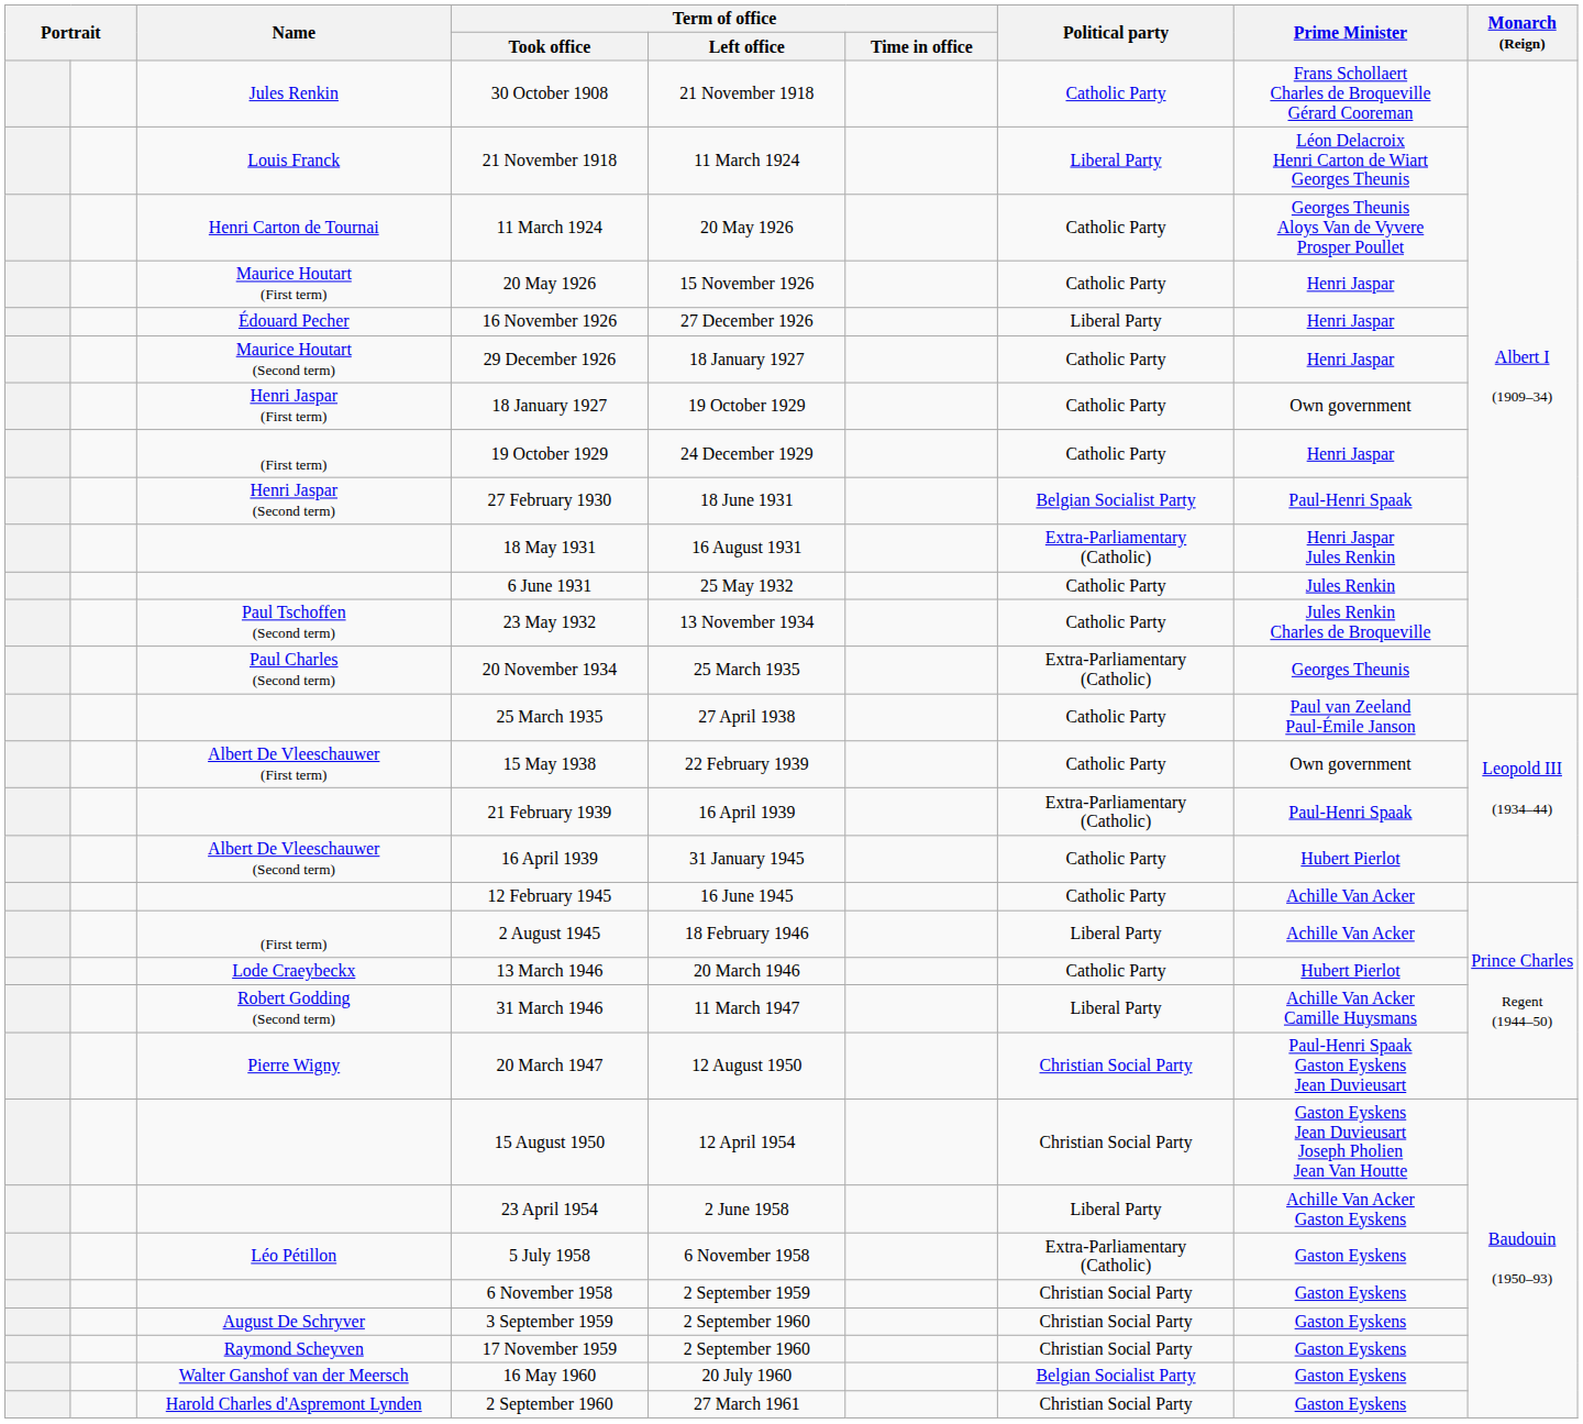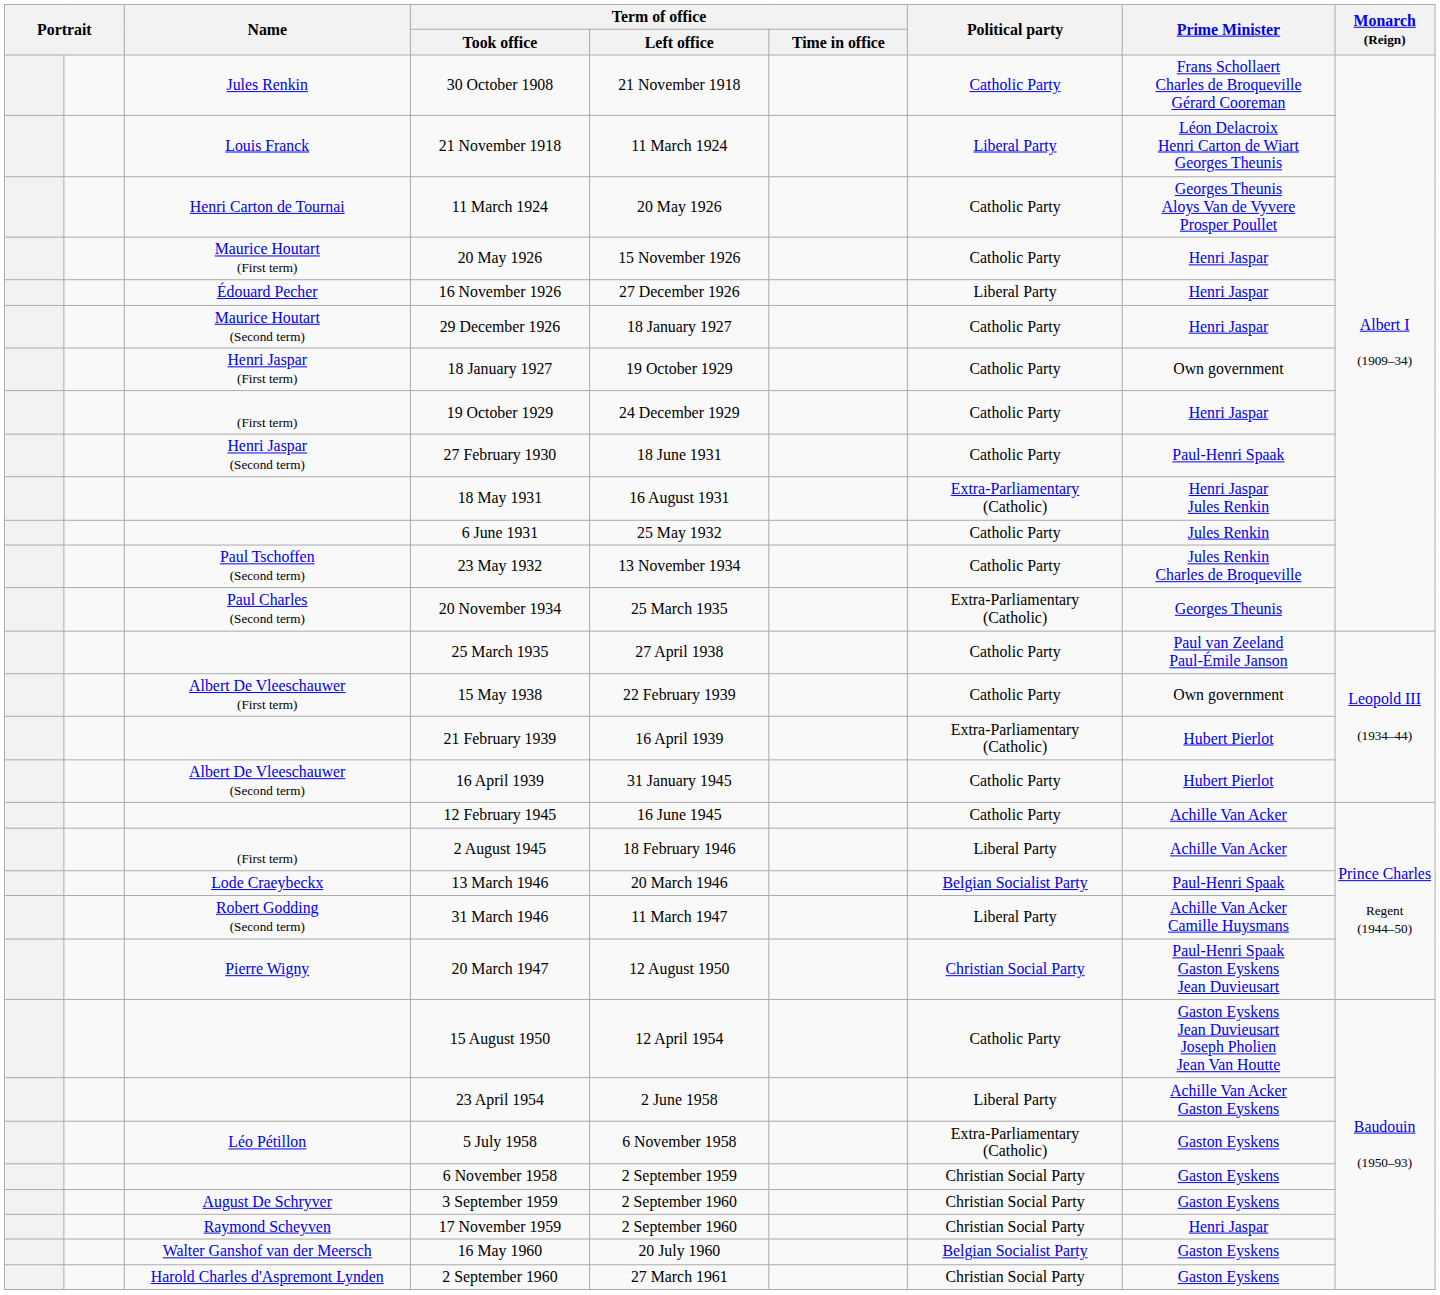27 February 1930 | Political party: Belgian Socialist Party -> Catholic Party
21 February 1939 | Prime Minister: Paul-Henri Spaak -> Hubert Pierlot
13 March 1946 | Political party: Catholic Party -> Belgian Socialist Party
13 March 1946 | Prime Minister: Hubert Pierlot -> Paul-Henri Spaak
15 August 1950 | Political party: Christian Social Party -> Catholic Party
17 November 1959 | Prime Minister: Gaston Eyskens -> Henri Jaspar
